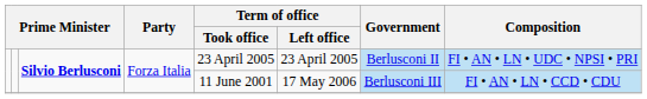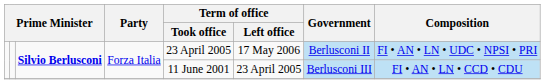row 3 | Term of office / Left office: 23 April 2005 -> 17 May 2006
row 4 | Term of office / Left office: 17 May 2006 -> 23 April 2005
